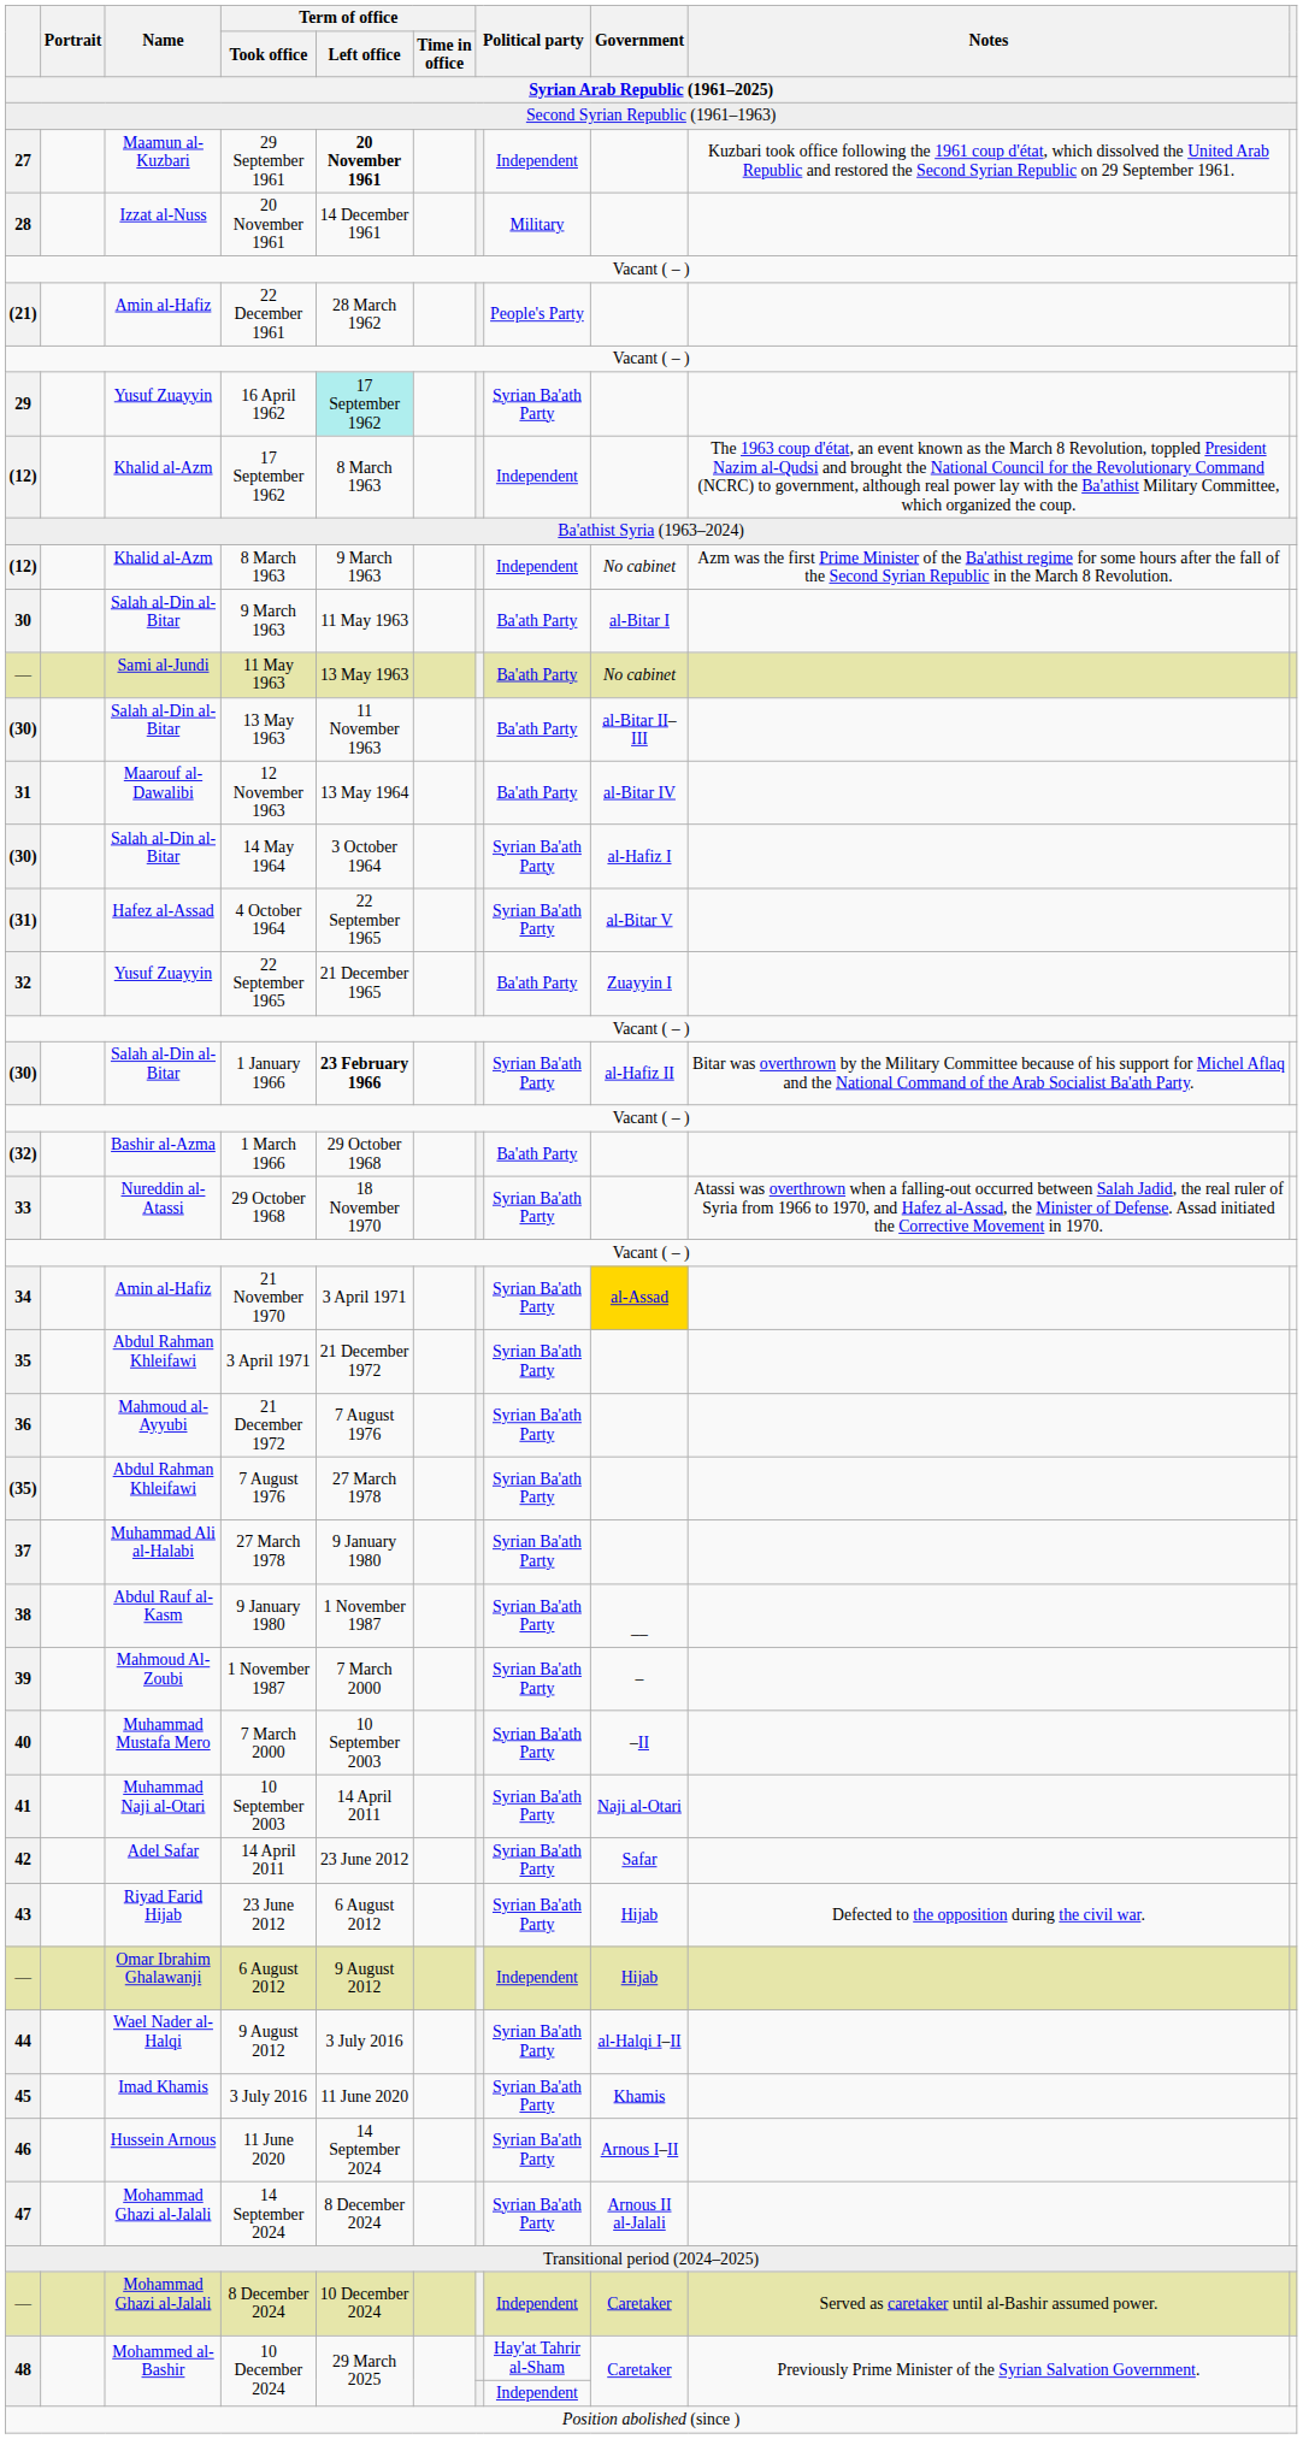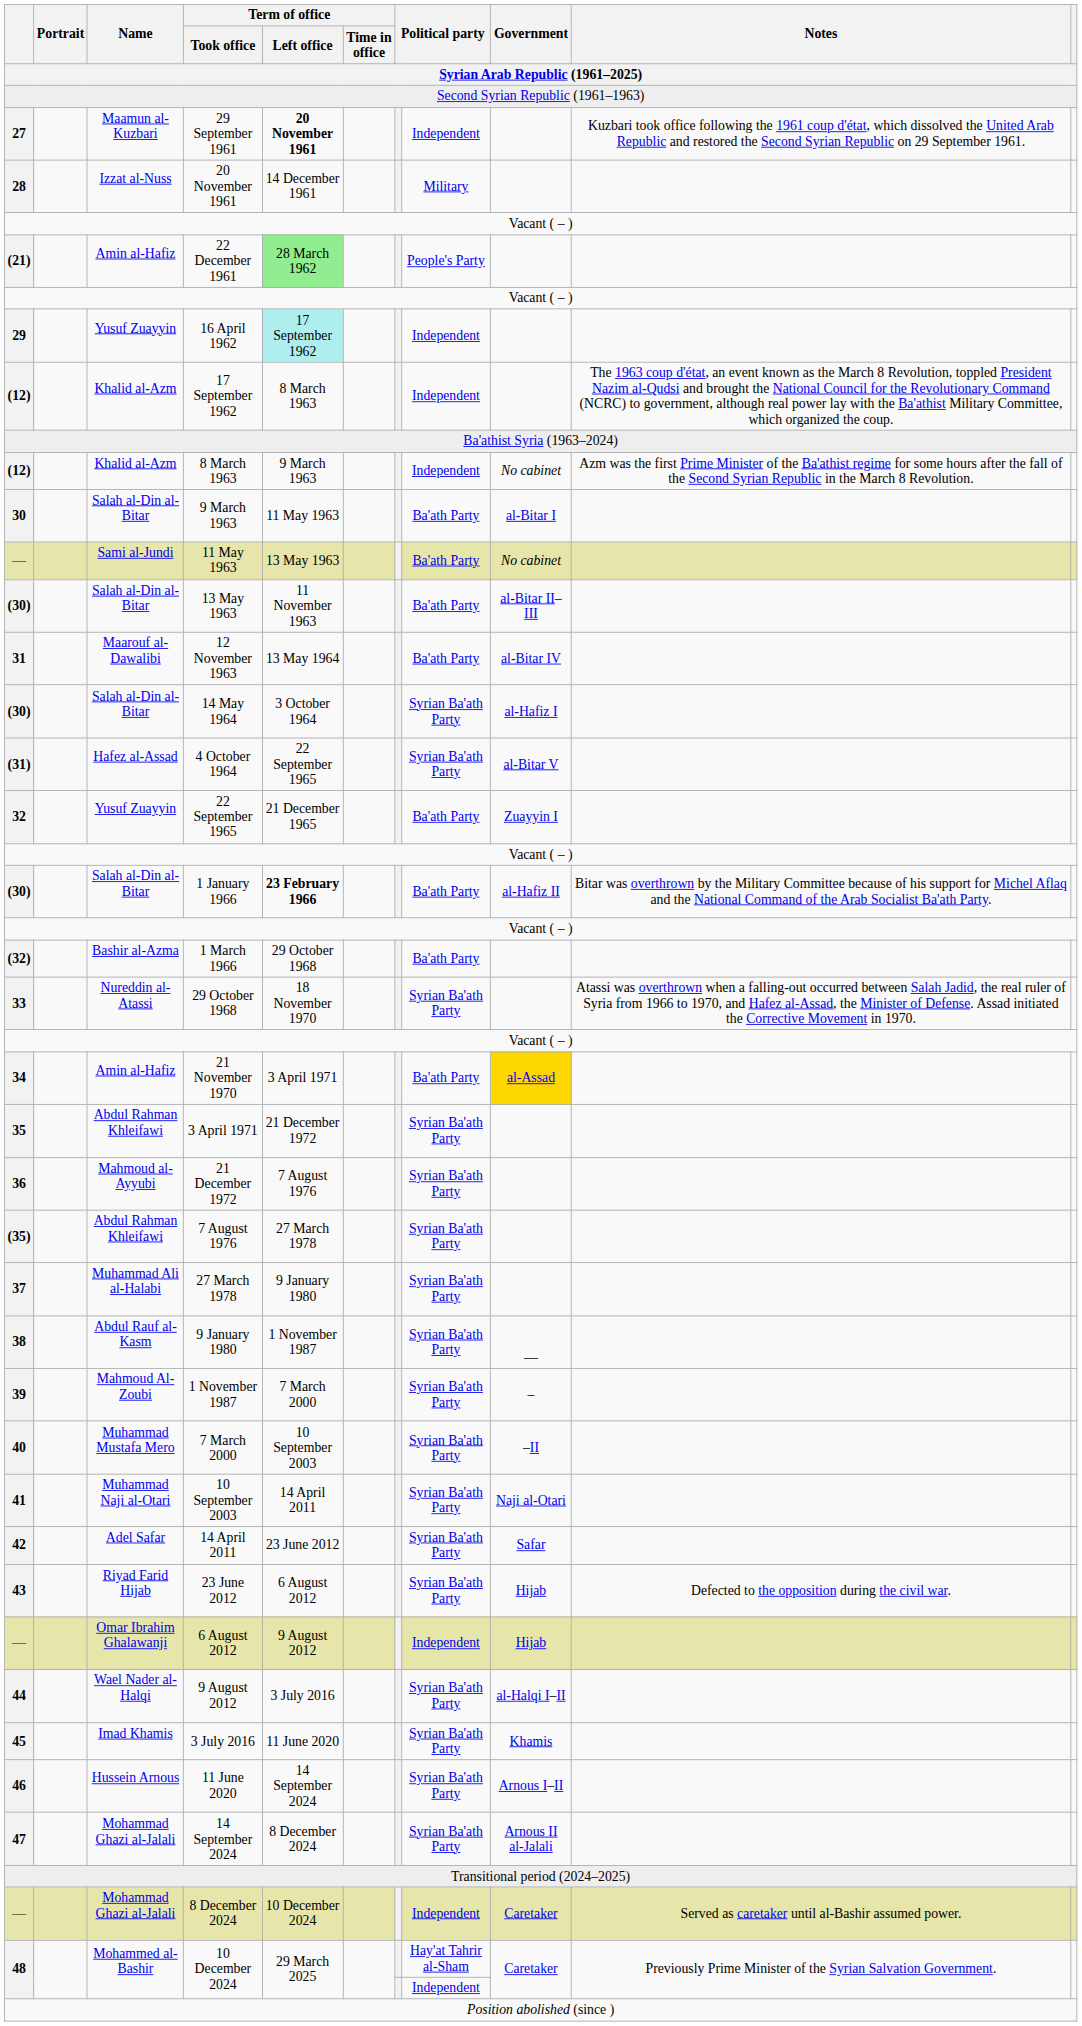22 December 1961 | Term of office / Left office: no background -> lightgreen background
16 April 1962 | column 8: Syrian Ba'ath Party -> Independent
1 January 1966 | column 8: Syrian Ba'ath Party -> Ba'ath Party
21 November 1970 | column 8: Syrian Ba'ath Party -> Ba'ath Party
